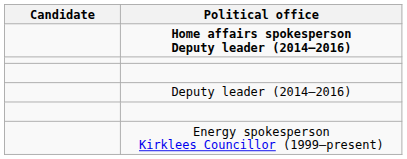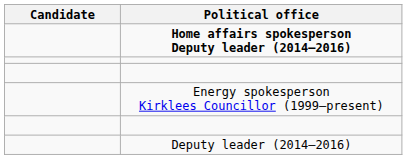row 5 | Political office: Deputy leader (2014–2016) -> Energy spokesperson Kirklees Councillor (1999–present)
row 7 | Political office: Energy spokesperson Kirklees Councillor (1999–present) -> Deputy leader (2014–2016)
